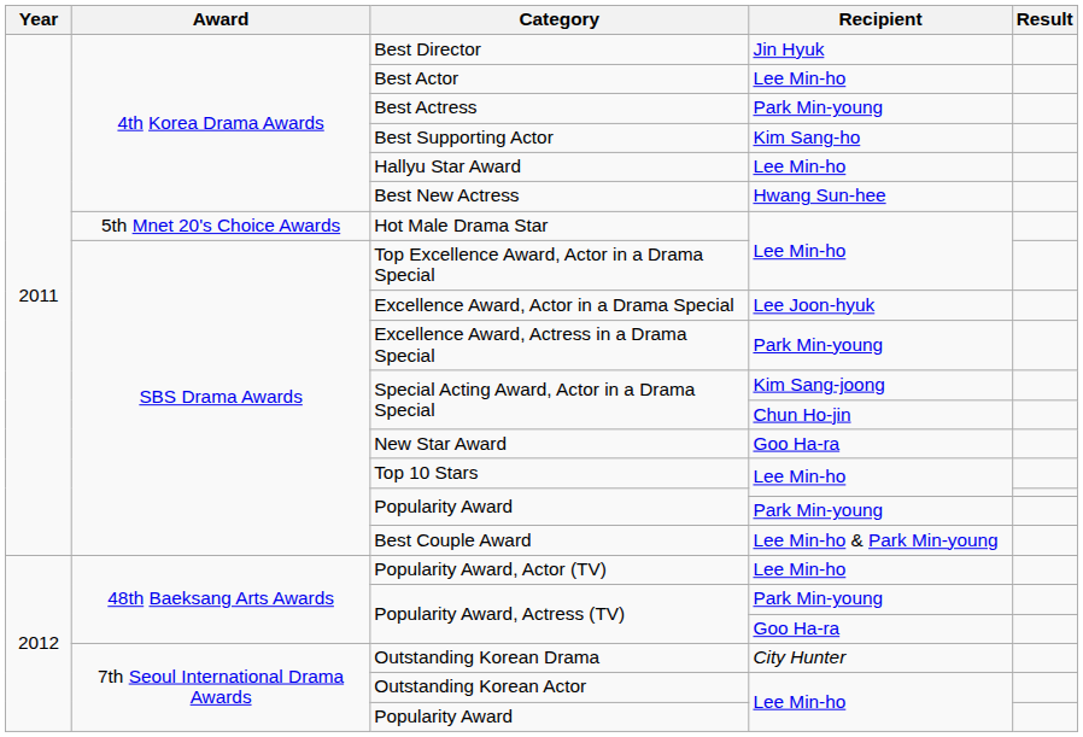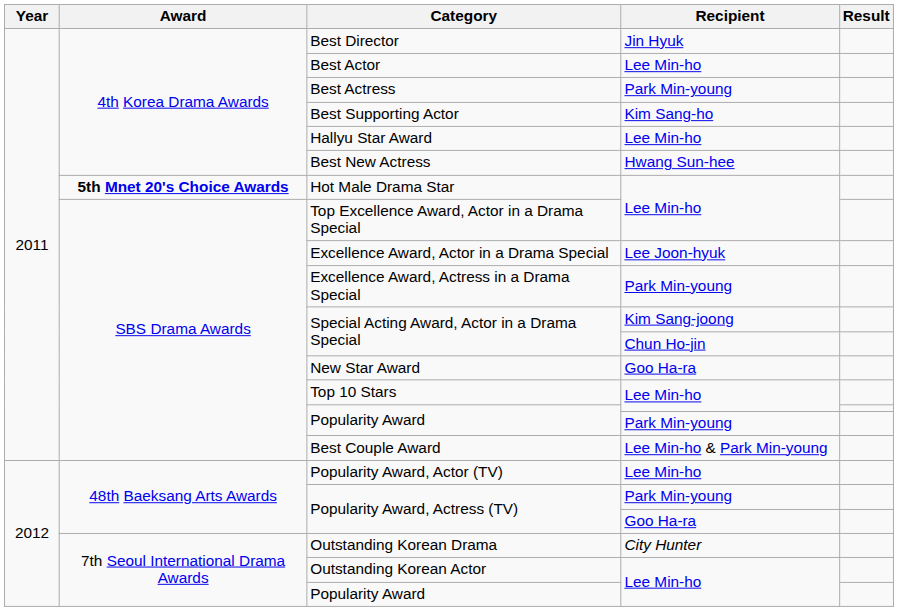Hot Male Drama Star | Award: normal -> bold
